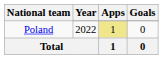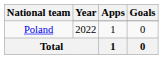2022 | Apps: khaki background -> no background
